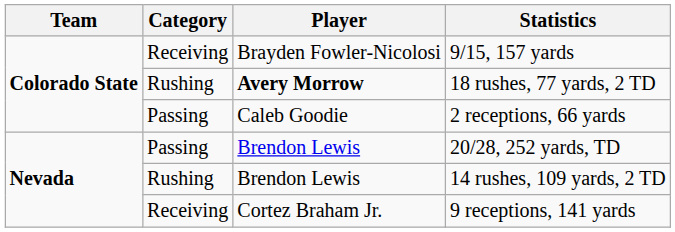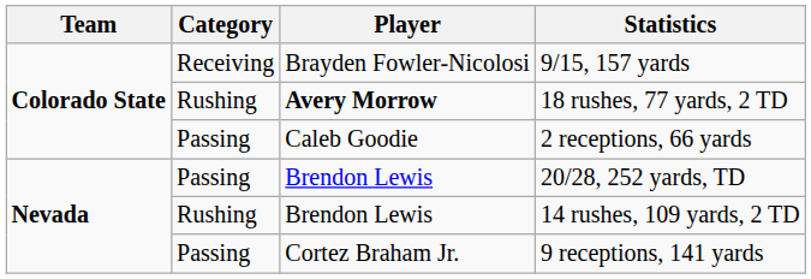9 receptions, 141 yards | Category: Receiving -> Passing
